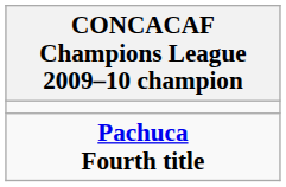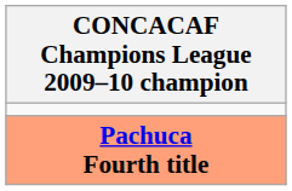row 3 | column 1: no background -> lightsalmon background
